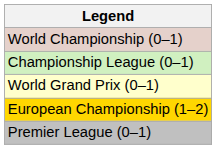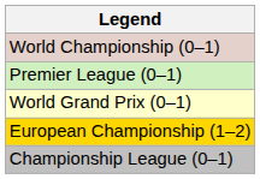row 3 | column 1: Championship League (0–1) -> Premier League (0–1)
row 6 | column 1: Premier League (0–1) -> Championship League (0–1)
